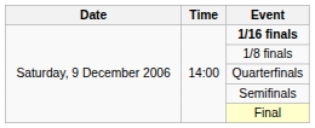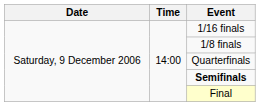1/16 finals | Event: bold -> normal
Semifinals | Event: normal -> bold
